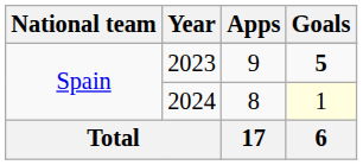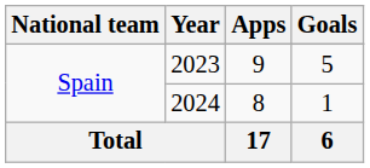2023 | Goals: bold -> normal
2024 | Goals: lightyellow background -> no background
